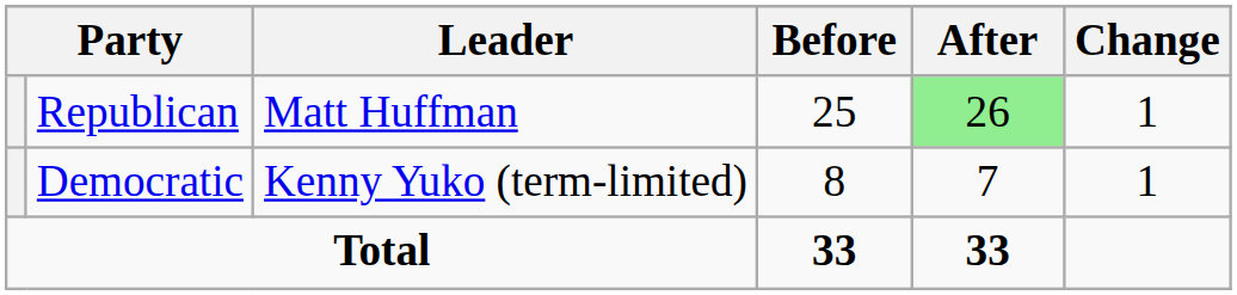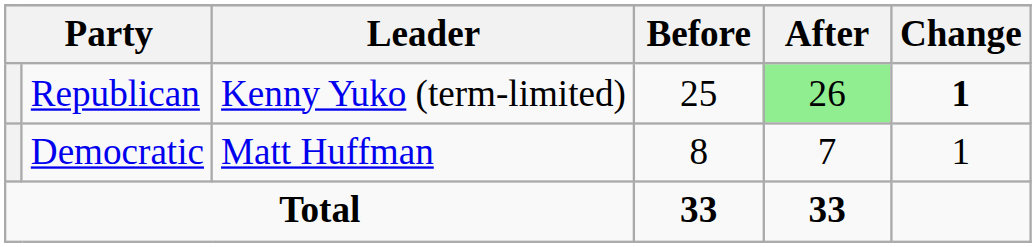Republican | Leader: Matt Huffman -> Kenny Yuko (term-limited)
Republican | Change: normal -> bold
Democratic | Leader: Kenny Yuko (term-limited) -> Matt Huffman
